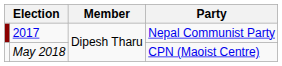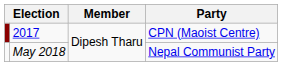2017 | Party: Nepal Communist Party -> CPN (Maoist Centre)
May 2018 | Party: CPN (Maoist Centre) -> Nepal Communist Party
